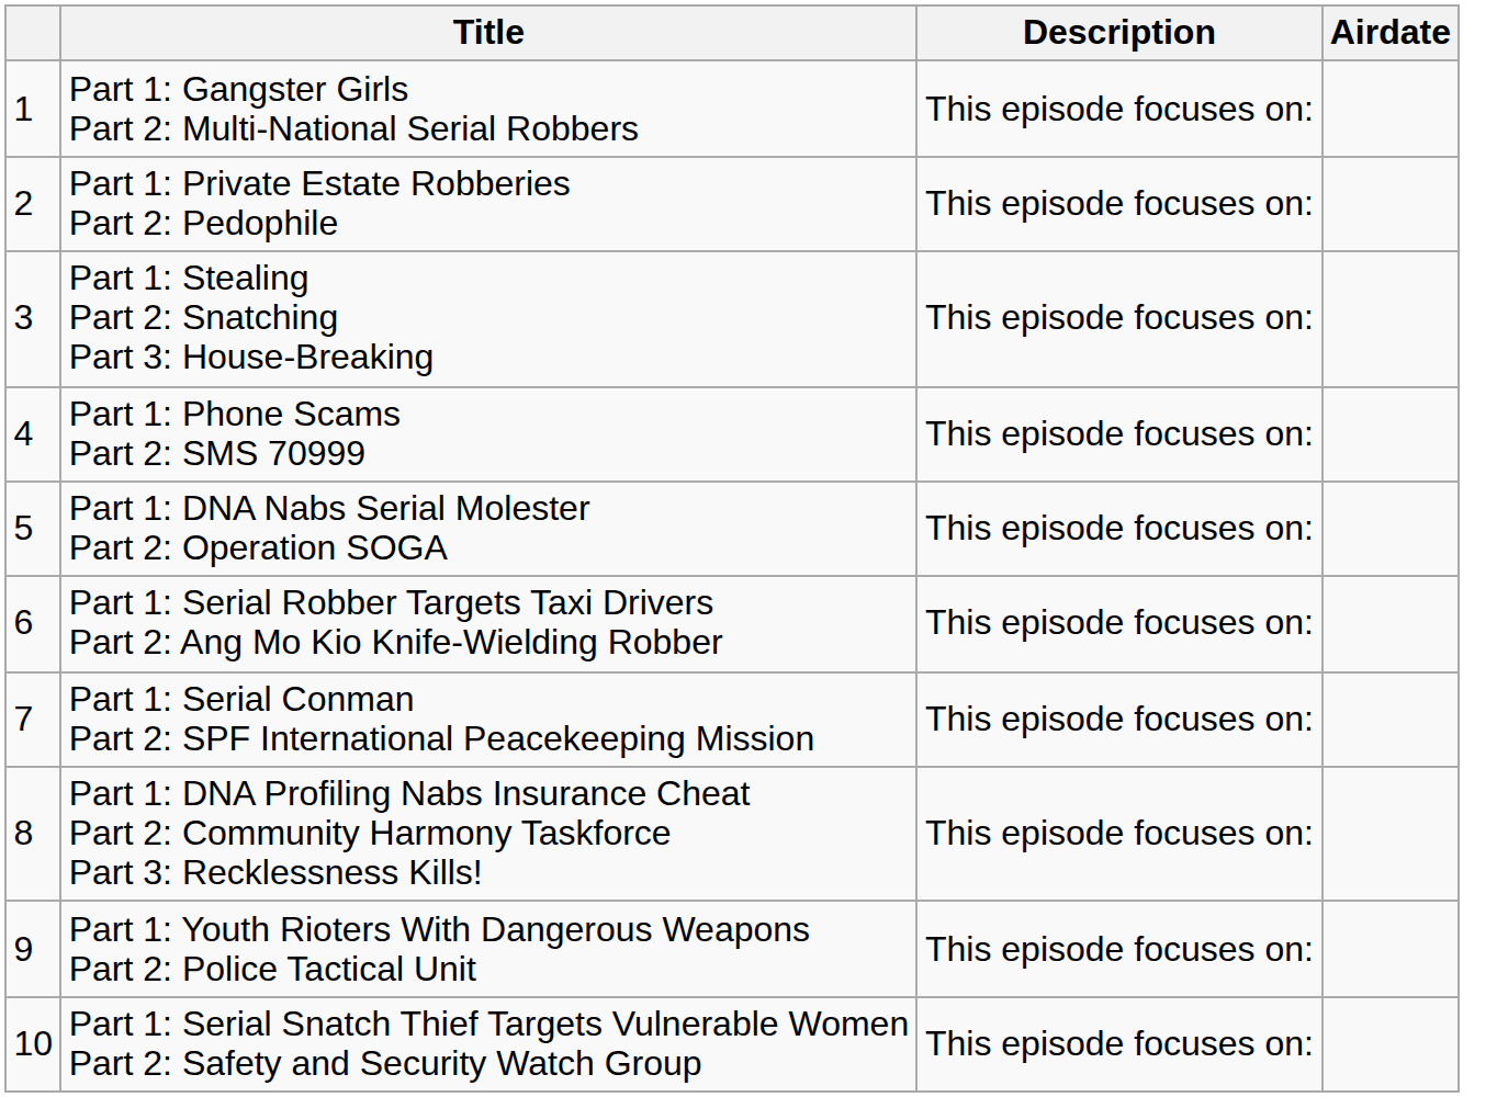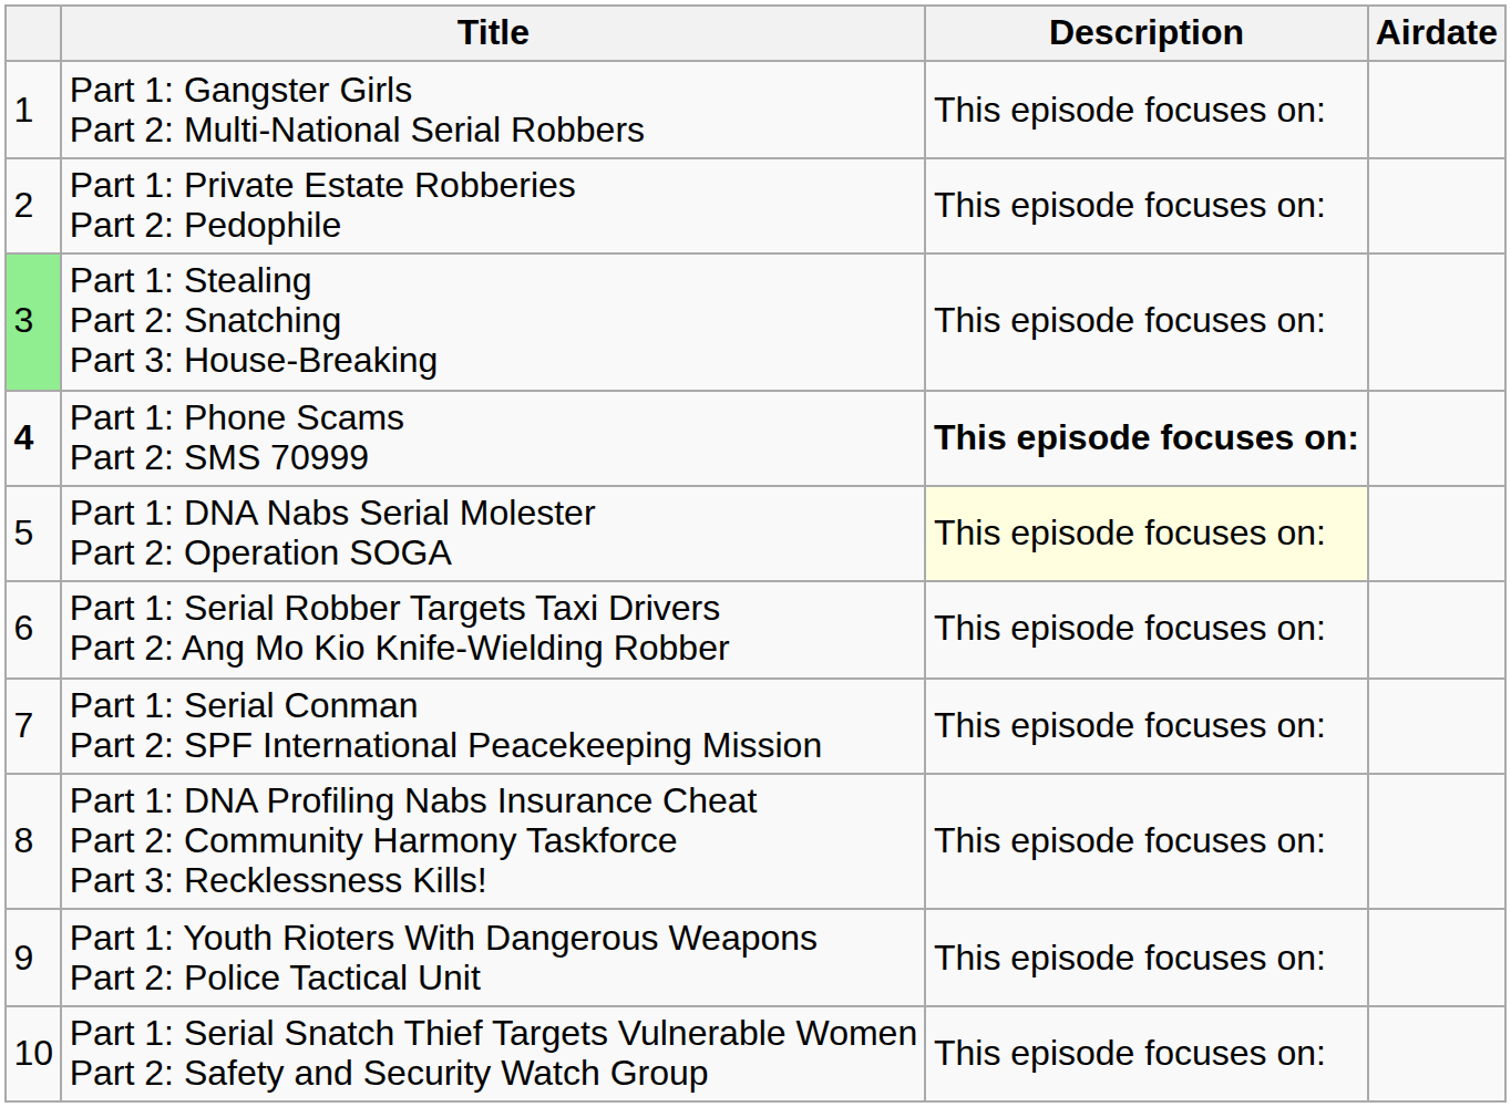Part 1: Stealing Part 2: Snatching Part 3: House-Breaking | column 1: no background -> lightgreen background
Part 1: Phone Scams Part 2: SMS 70999 | column 1: normal -> bold
Part 1: Phone Scams Part 2: SMS 70999 | Description: normal -> bold
Part 1: DNA Nabs Serial Molester Part 2: Operation SOGA | Description: no background -> lightyellow background
